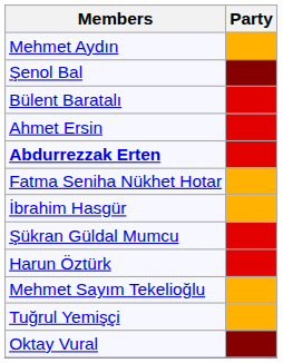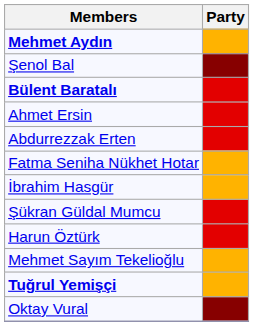Mehmet Aydın | Members: normal -> bold
Bülent Baratalı | Members: normal -> bold
Abdurrezzak Erten | Members: bold -> normal
Tuğrul Yemişçi | Members: normal -> bold
